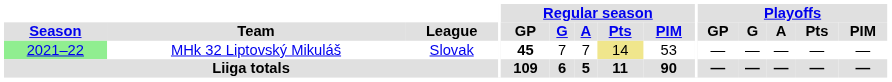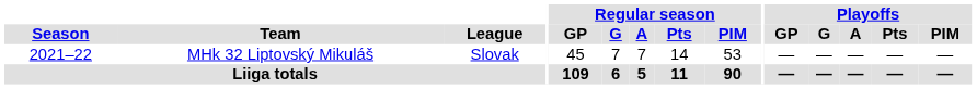MHk 32 Liptovský Mikuláš | Season: lightgreen background -> no background
MHk 32 Liptovský Mikuláš | Regular season / GP: bold -> normal
MHk 32 Liptovský Mikuláš | Regular season / Pts: khaki background -> no background
